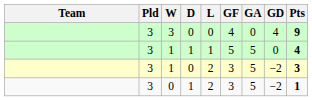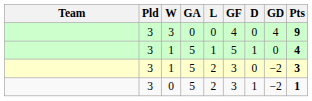columns swapped: D <-> GA
